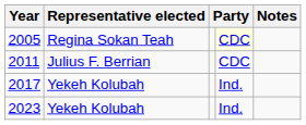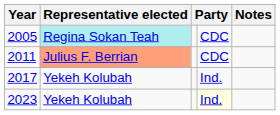2005 | Representative elected: no background -> paleturquoise background
2005 | column 4: lightyellow background -> no background
2011 | Representative elected: no background -> lightsalmon background
2023 | column 4: no background -> lightyellow background
